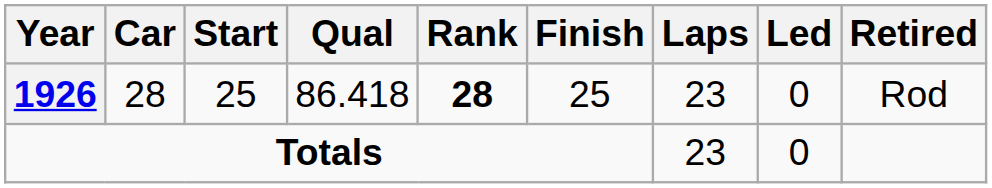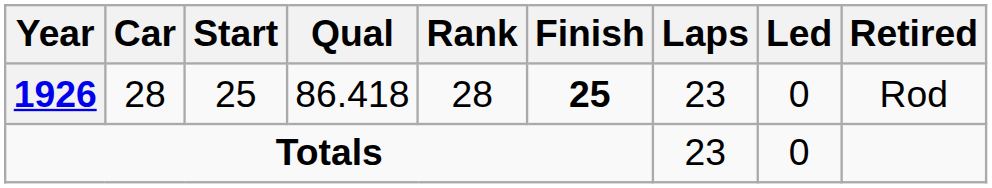1926 | Rank: bold -> normal
1926 | Finish: normal -> bold
